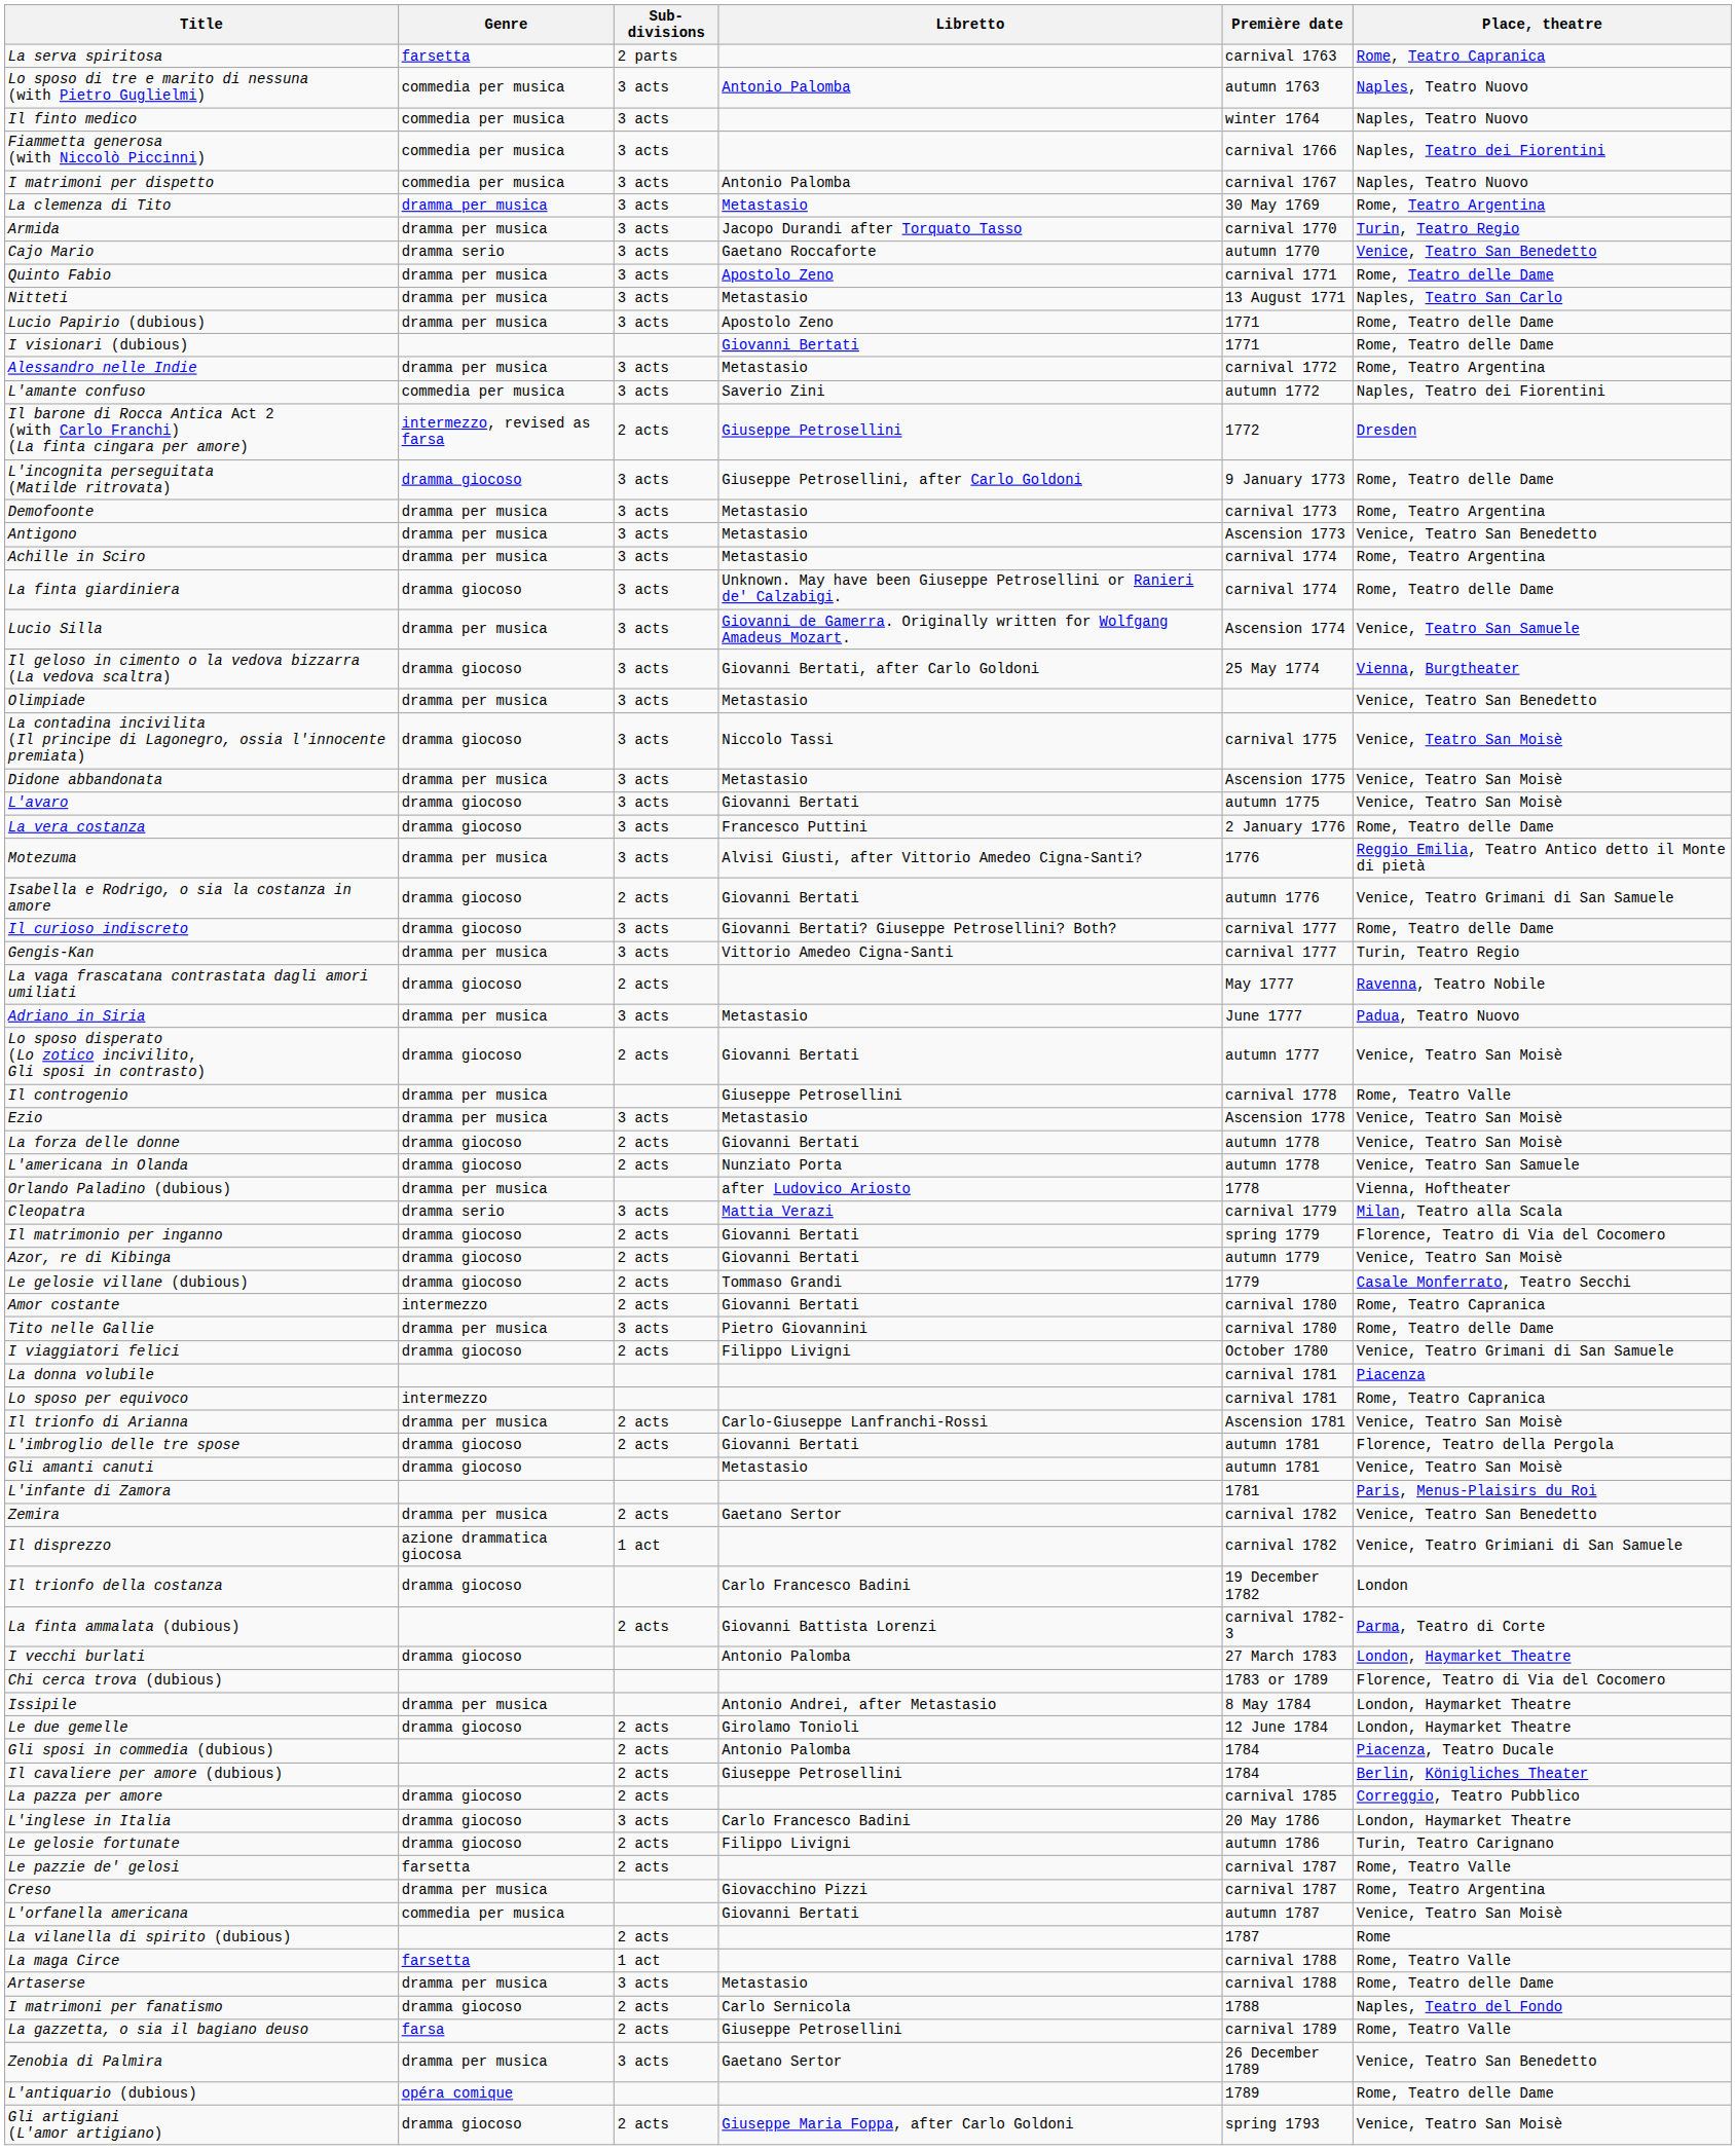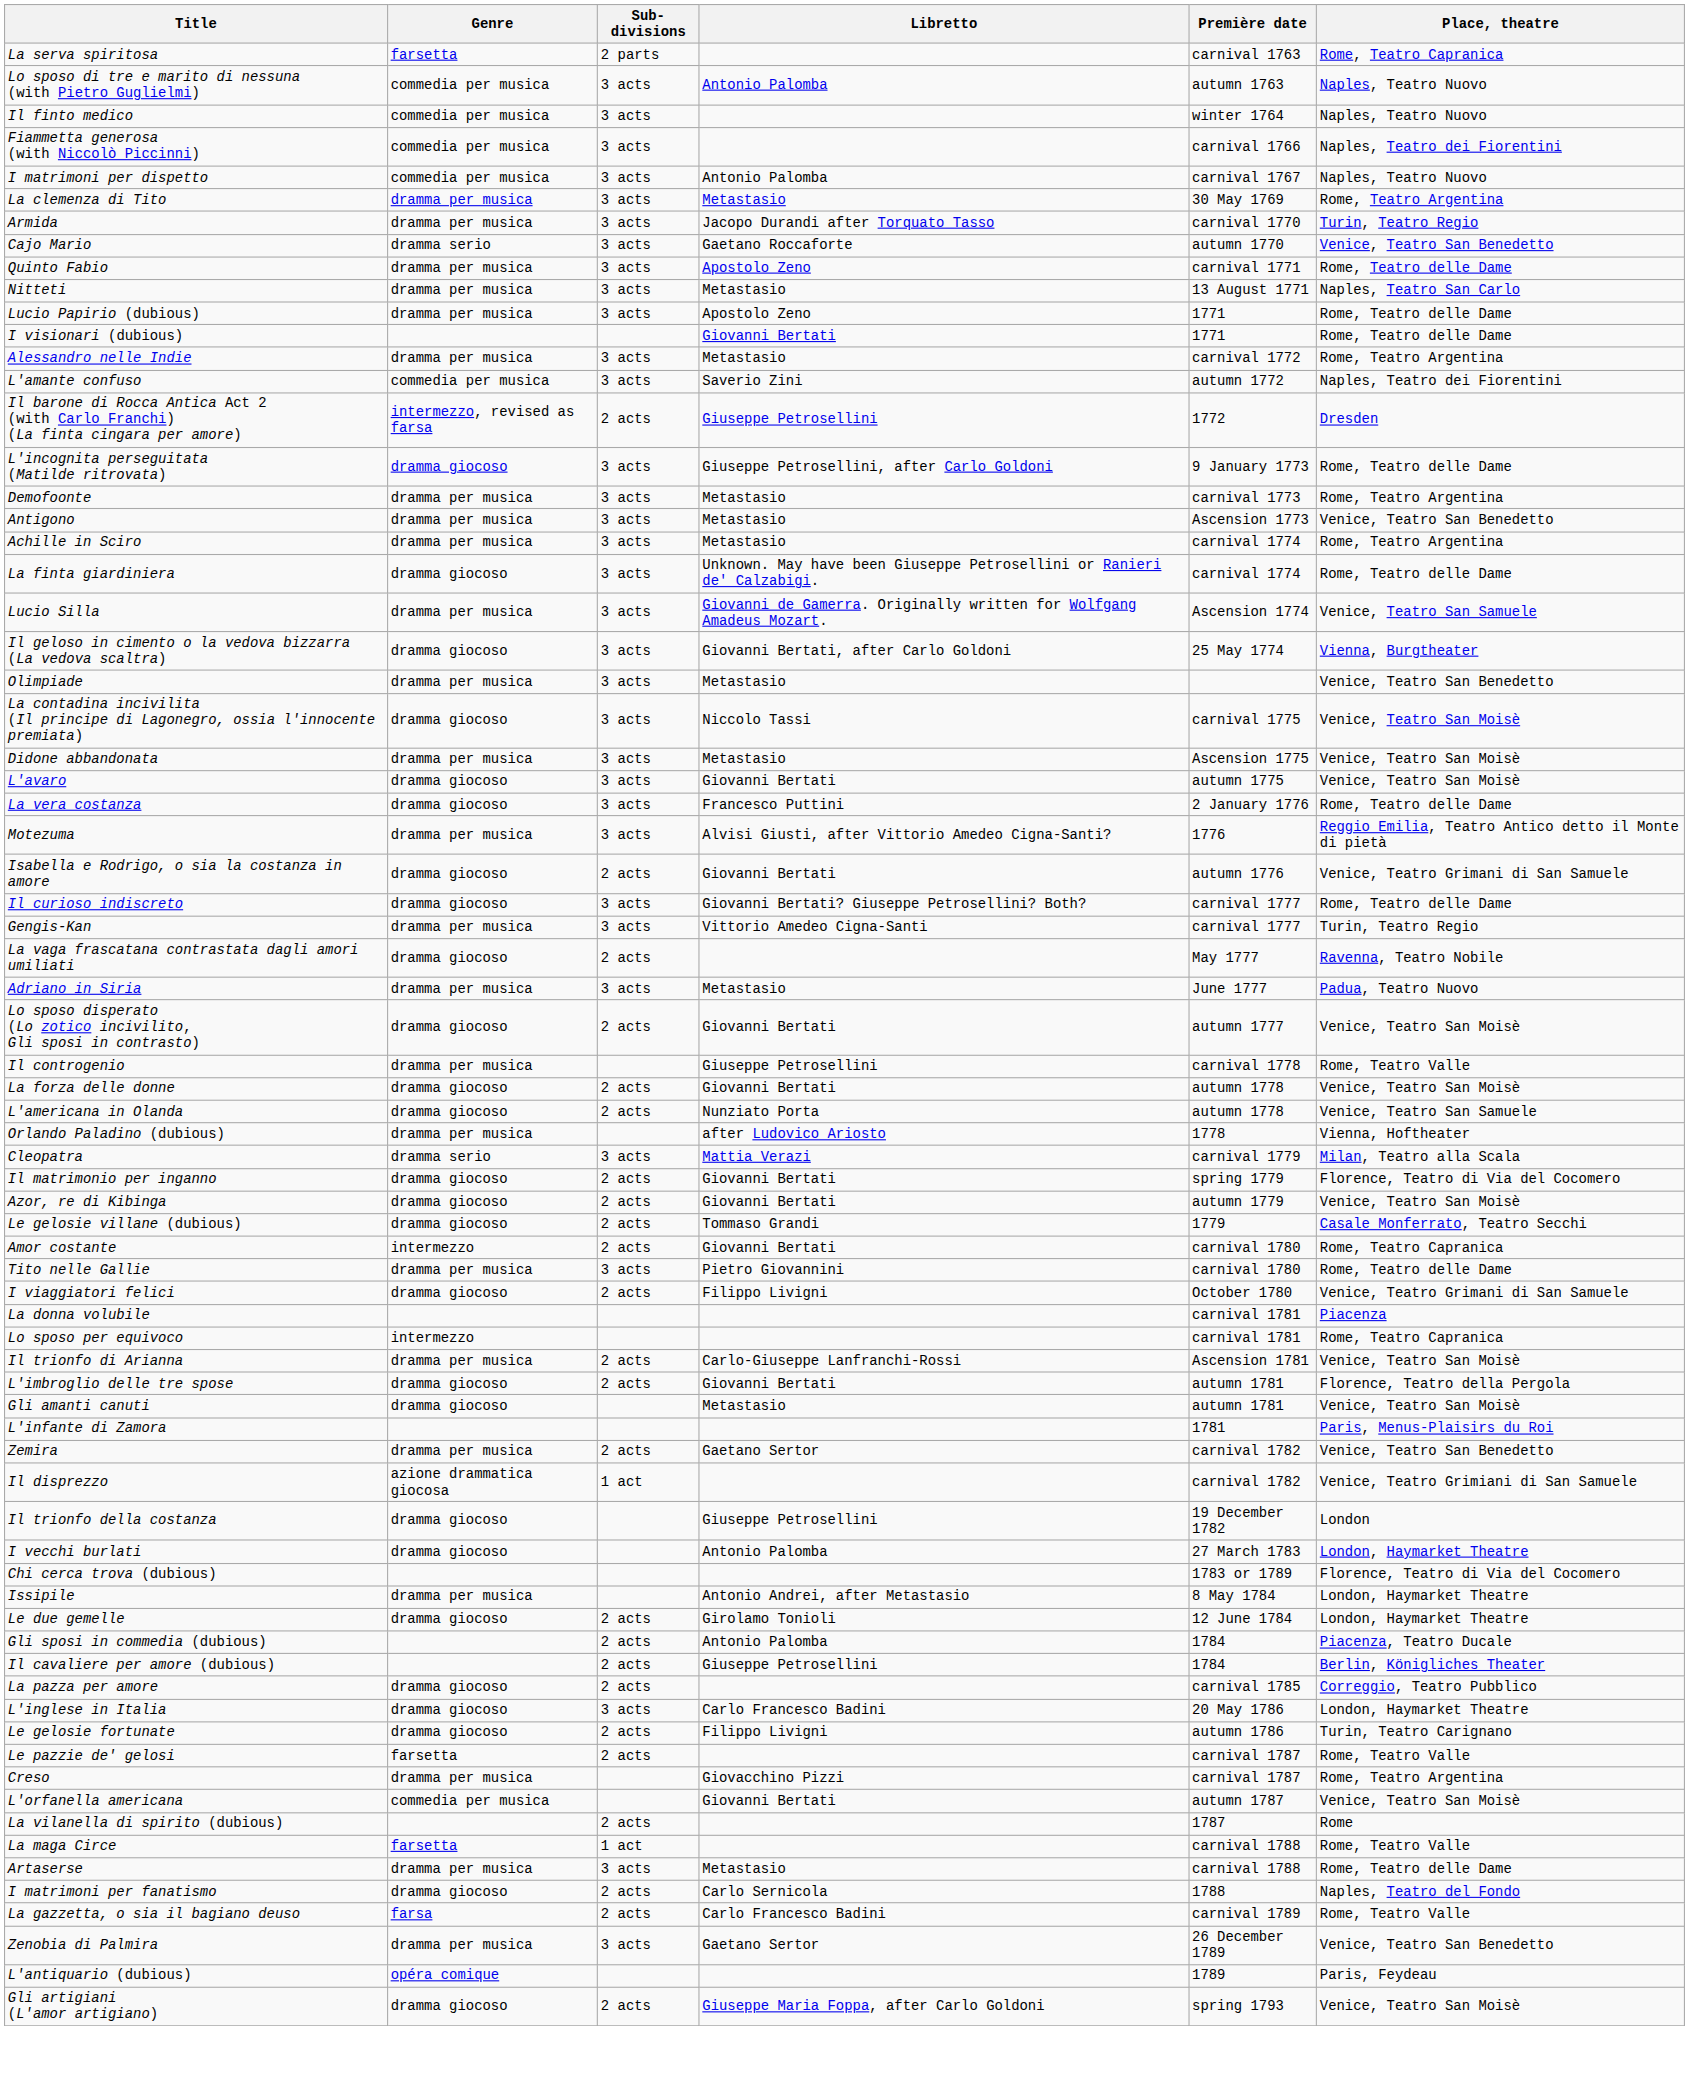- row: Ezio | dramma per musica | 3 acts | Metastasio | Ascension 1778 | Venice, Teatro San Moisè
Il trionfo della costanza | Libretto: Carlo Francesco Badini -> Giuseppe Petrosellini
- row: La finta ammalata (dubious) | 2 acts | Giovanni Battista Lorenzi | carnival 1782-3 | Parma, Teatro di Corte
La gazzetta, o sia il bagiano deuso | Libretto: Giuseppe Petrosellini -> Carlo Francesco Badini
L'antiquario (dubious) | Place, theatre: Rome, Teatro delle Dame -> Paris, Feydeau
